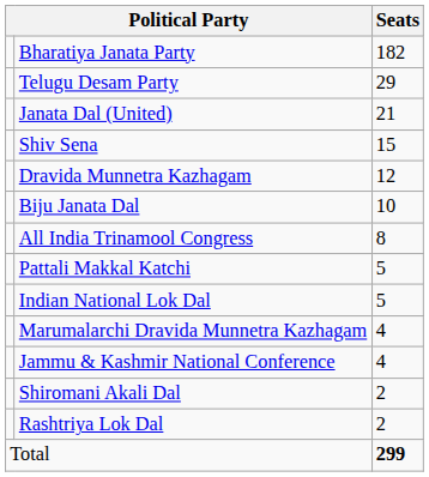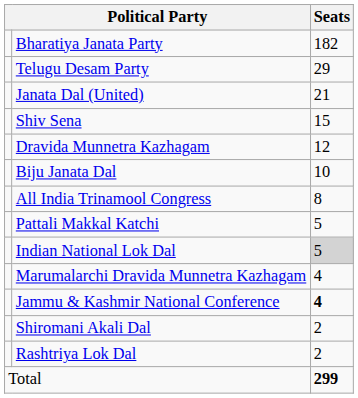Indian National Lok Dal | Seats: no background -> lightgrey background
Jammu & Kashmir National Conference | Seats: normal -> bold
